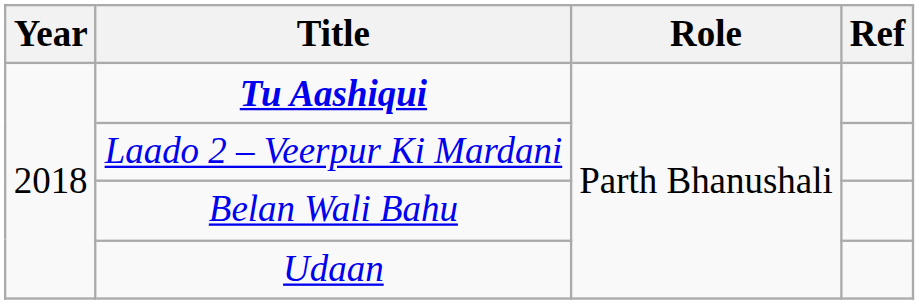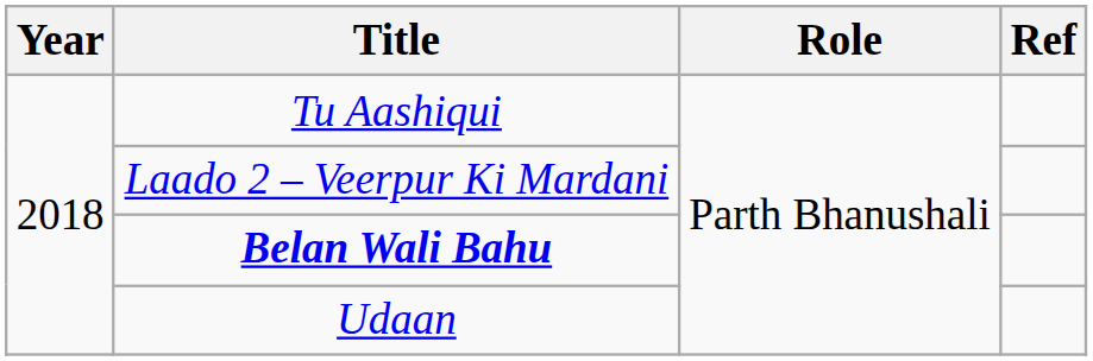Tu Aashiqui | Title: bold -> normal
Belan Wali Bahu | Title: normal -> bold
